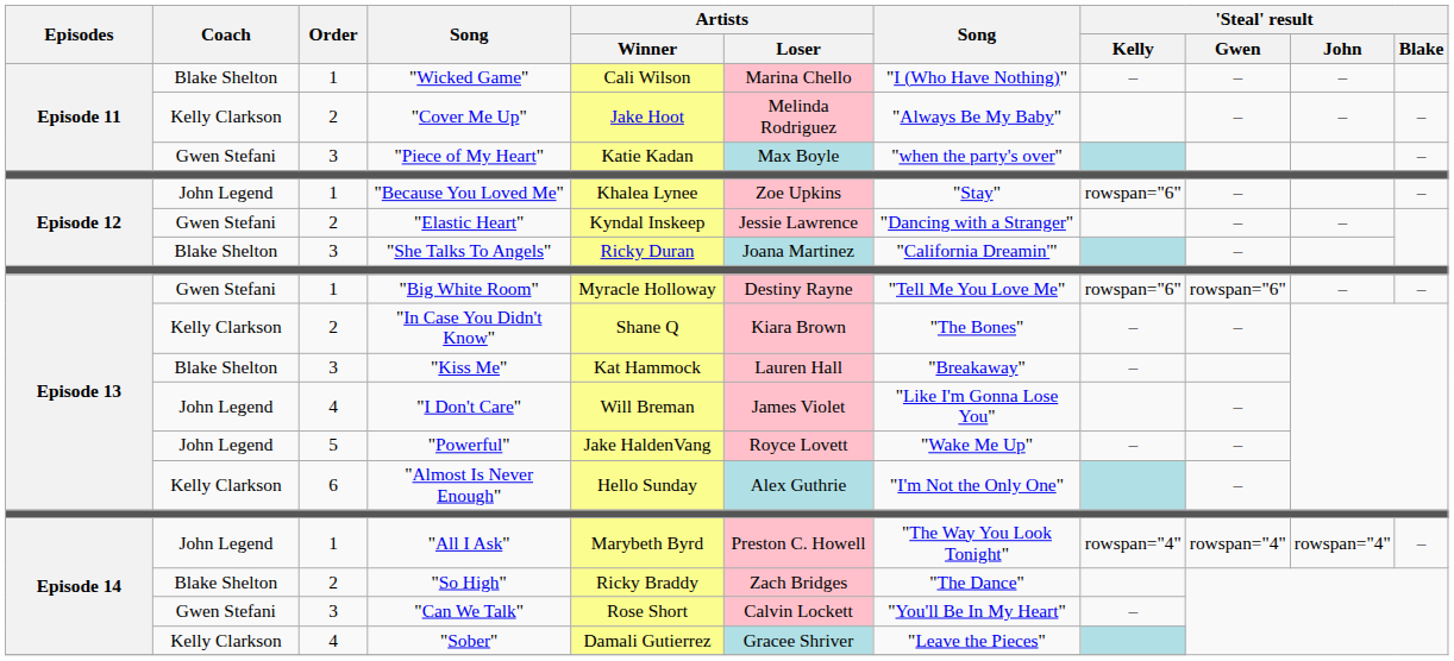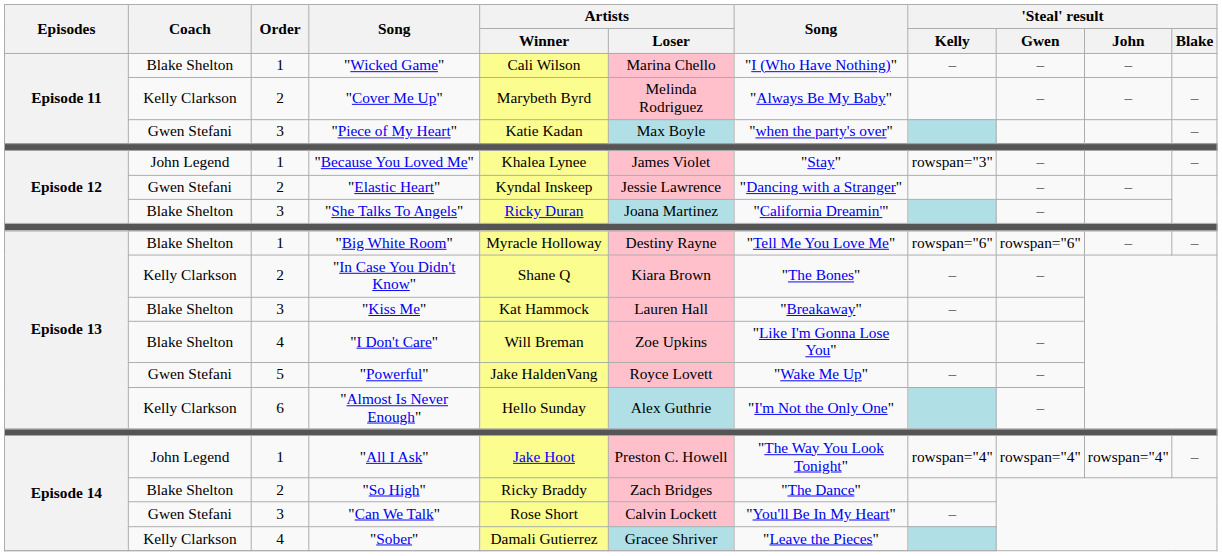"Cover Me Up" | Artists / Winner: Jake Hoot -> Marybeth Byrd
"Because You Loved Me" | Artists / Loser: Zoe Upkins -> James Violet
"Because You Loved Me" | 'Steal' result / Kelly: rowspan="6" -> rowspan="3"
"Big White Room" | Coach: Gwen Stefani -> Blake Shelton
"I Don't Care" | Coach: John Legend -> Blake Shelton
"I Don't Care" | Artists / Loser: James Violet -> Zoe Upkins
"Powerful" | Coach: John Legend -> Gwen Stefani
"All I Ask" | Artists / Winner: Marybeth Byrd -> Jake Hoot
